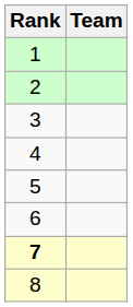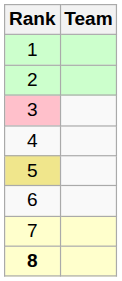3 | Rank: no background -> pink background
5 | Rank: no background -> khaki background
7 | Rank: bold -> normal
8 | Rank: normal -> bold
